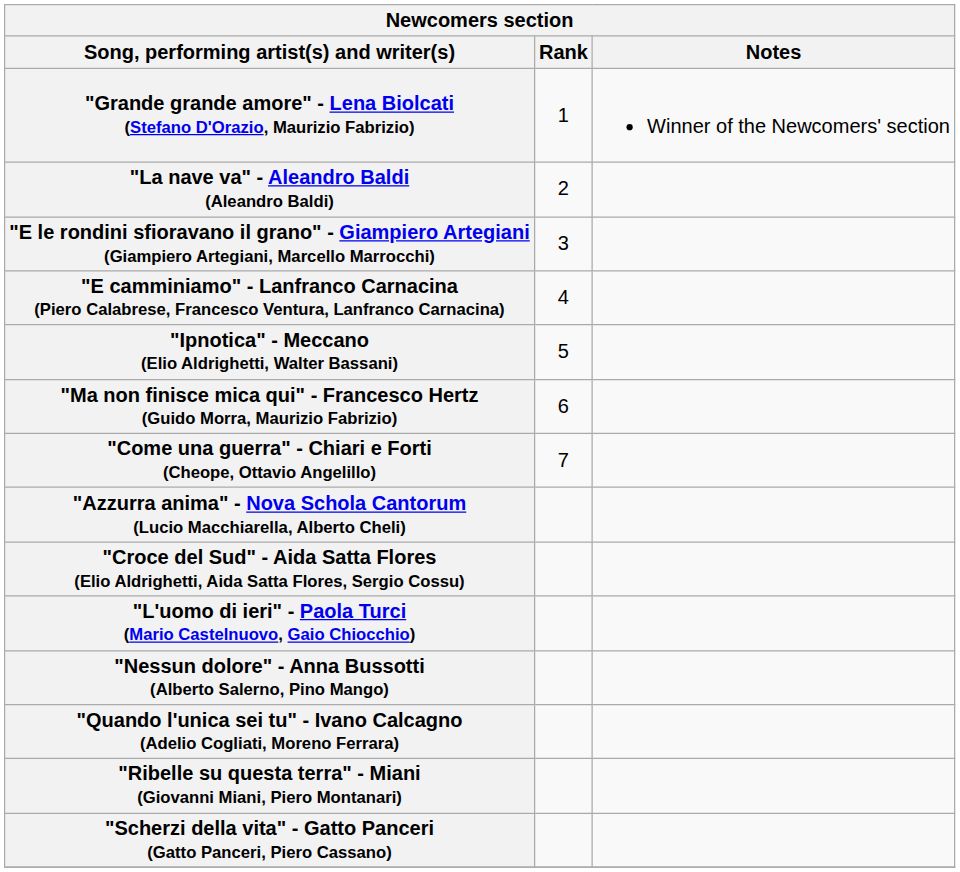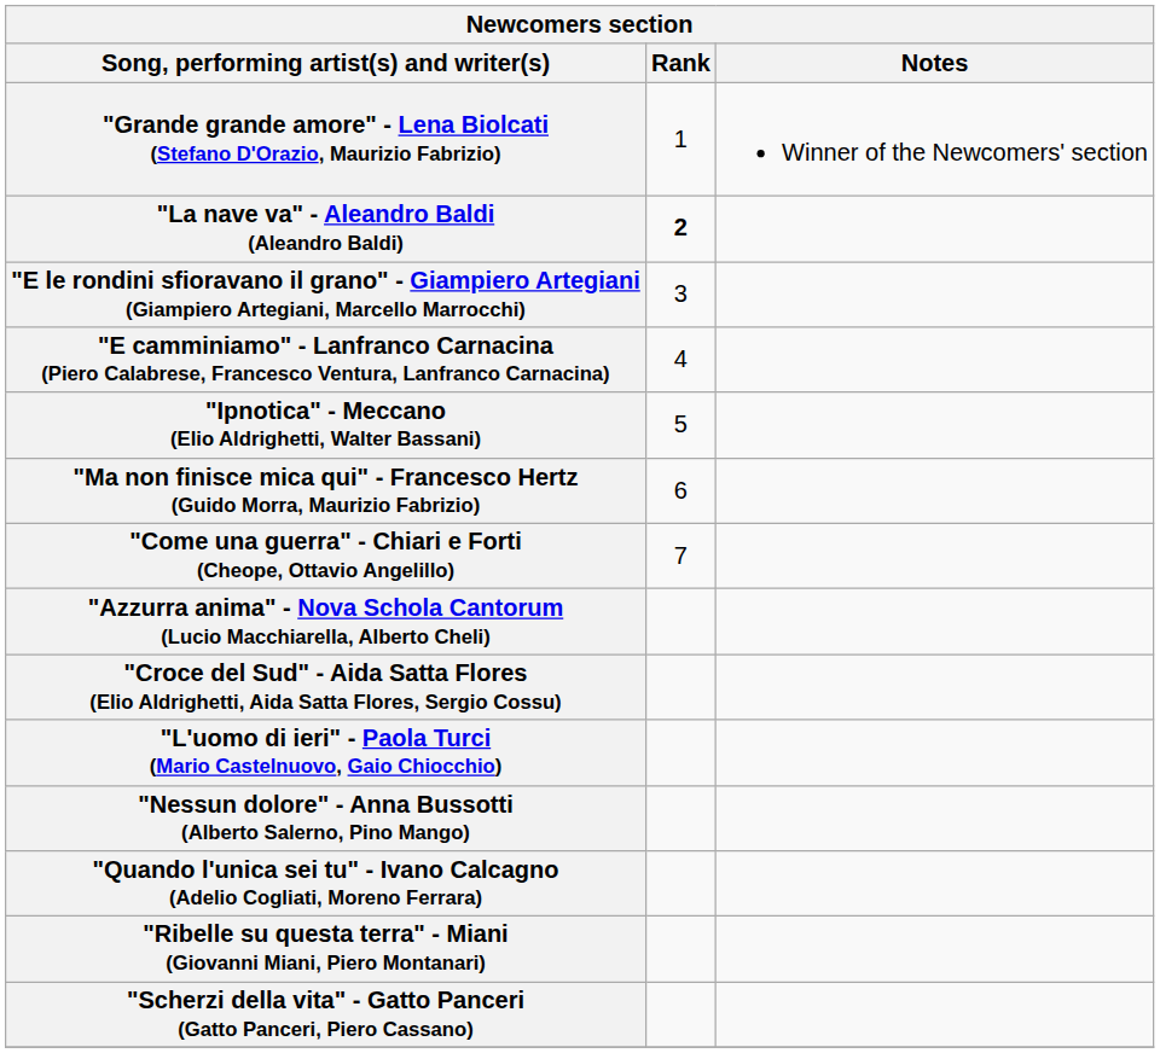"La nave va" - Aleandro Baldi (Aleandro Baldi) | Rank: normal -> bold
